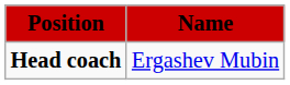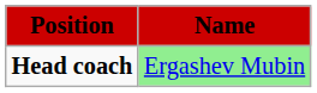Head coach | Name: no background -> lightgreen background
